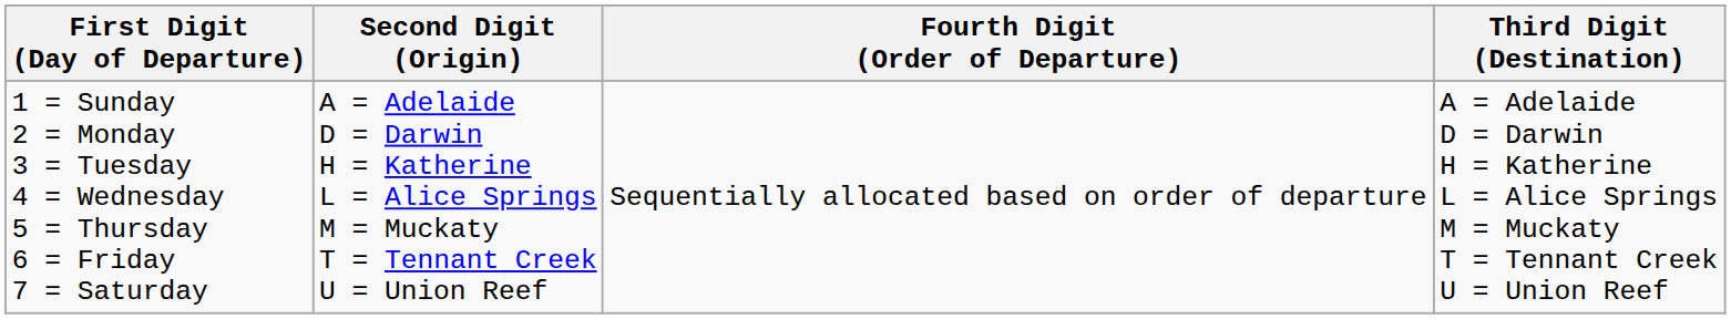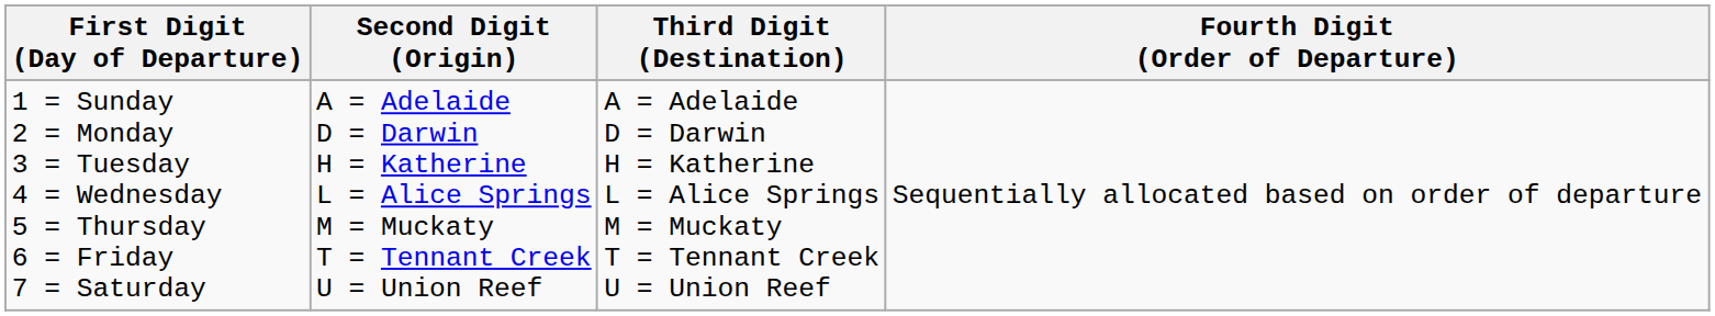columns swapped: Third Digit (Destination) <-> Fourth Digit (Order of Departure)
